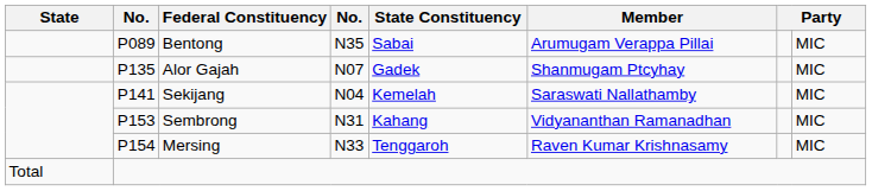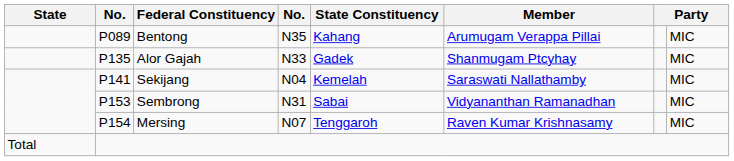Bentong | State Constituency: Sabai -> Kahang
Alor Gajah | column 4: N07 -> N33
Sembrong | State Constituency: Kahang -> Sabai
Mersing | column 4: N33 -> N07
